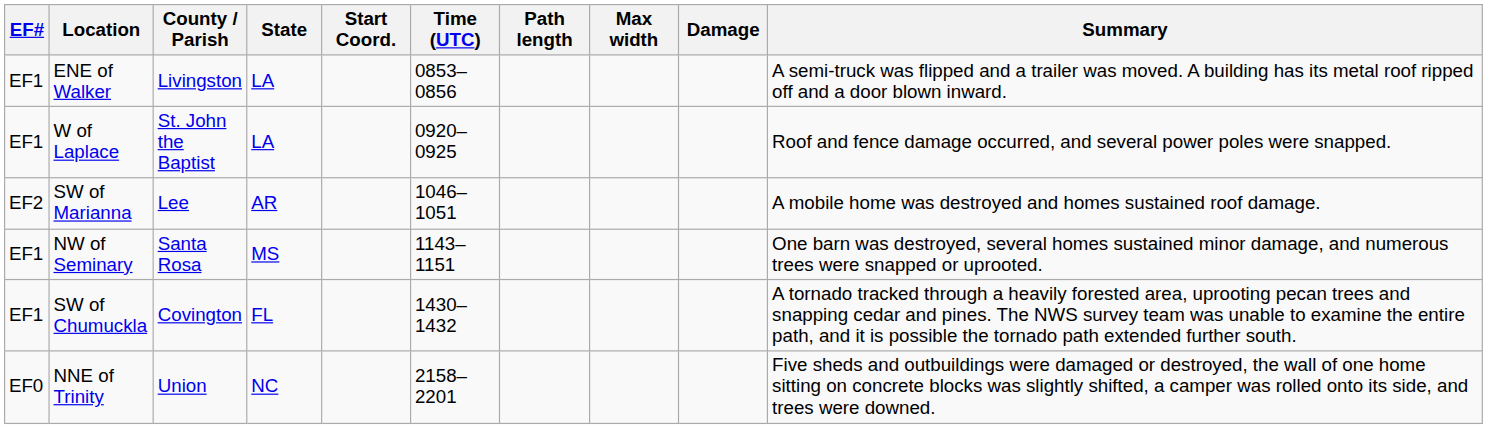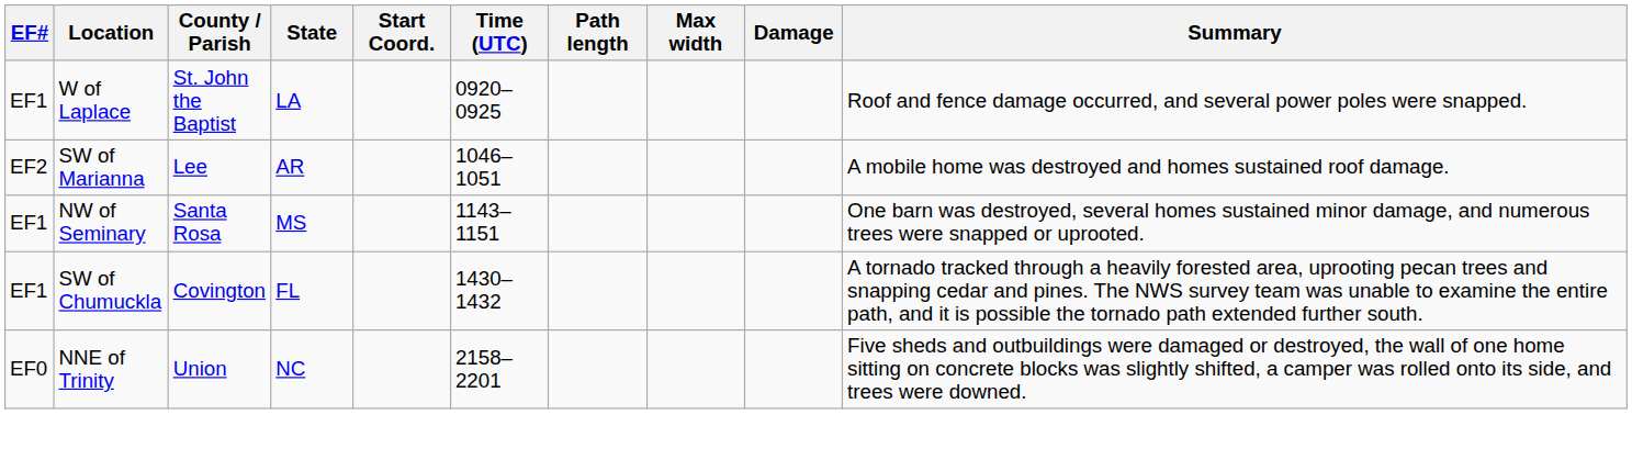- row: EF1 | ENE of Walker | Livingston | LA | 0853–0856 | A semi-truck was flipped and a trailer was moved. A building has its metal roof ripped off and a door blown inward.
